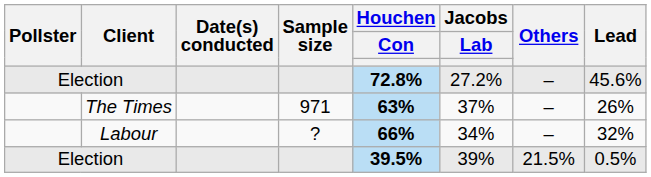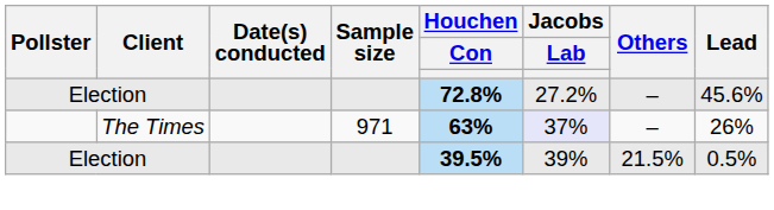The Times | Jacobs / Lab: no background -> lavender background
- row: Labour | ? | 66% | 34% | – | 32%
